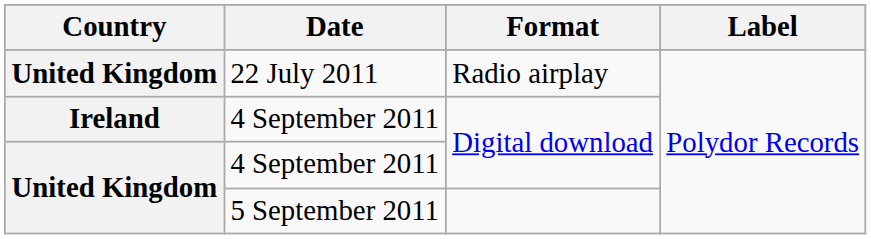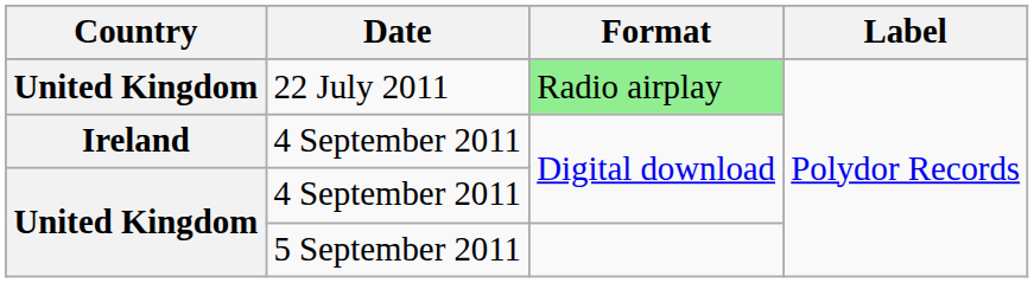22 July 2011 | Format: no background -> lightgreen background
